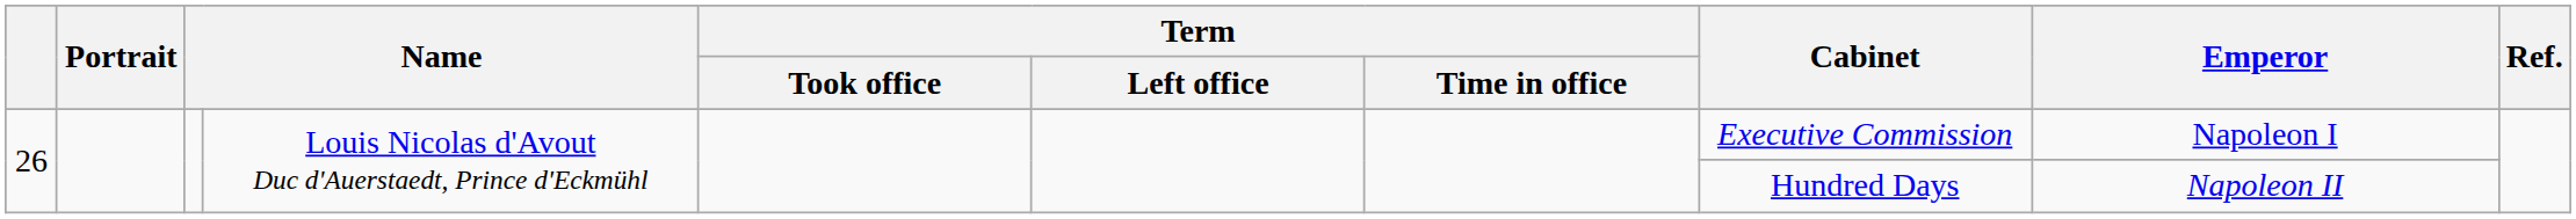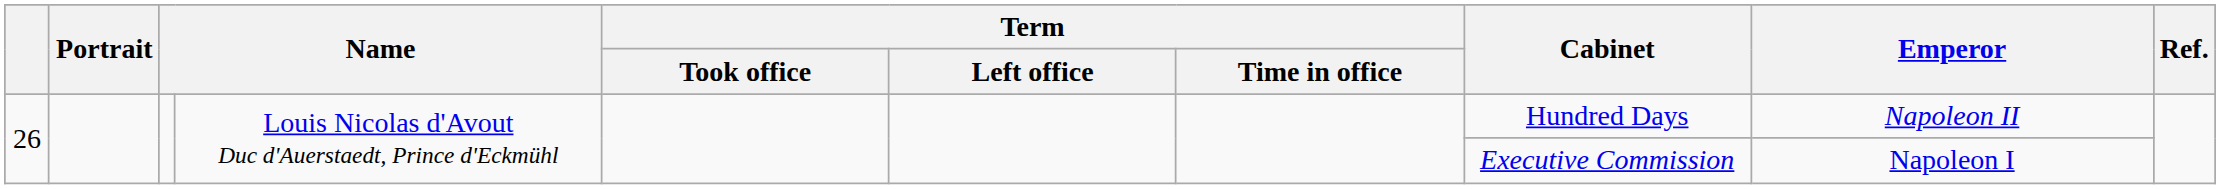row 3 | Cabinet: Executive Commission -> Hundred Days
row 3 | Emperor: Napoleon I -> Napoleon II
row 4 | Cabinet: Hundred Days -> Executive Commission
row 4 | Emperor: Napoleon II -> Napoleon I
